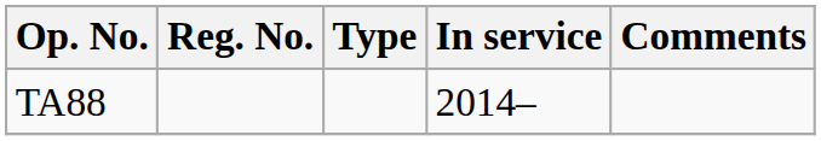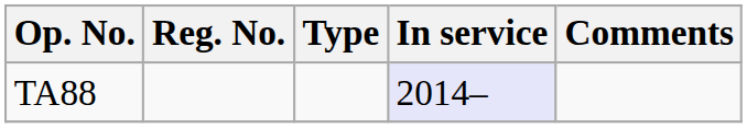TA88 | In service: no background -> lavender background
